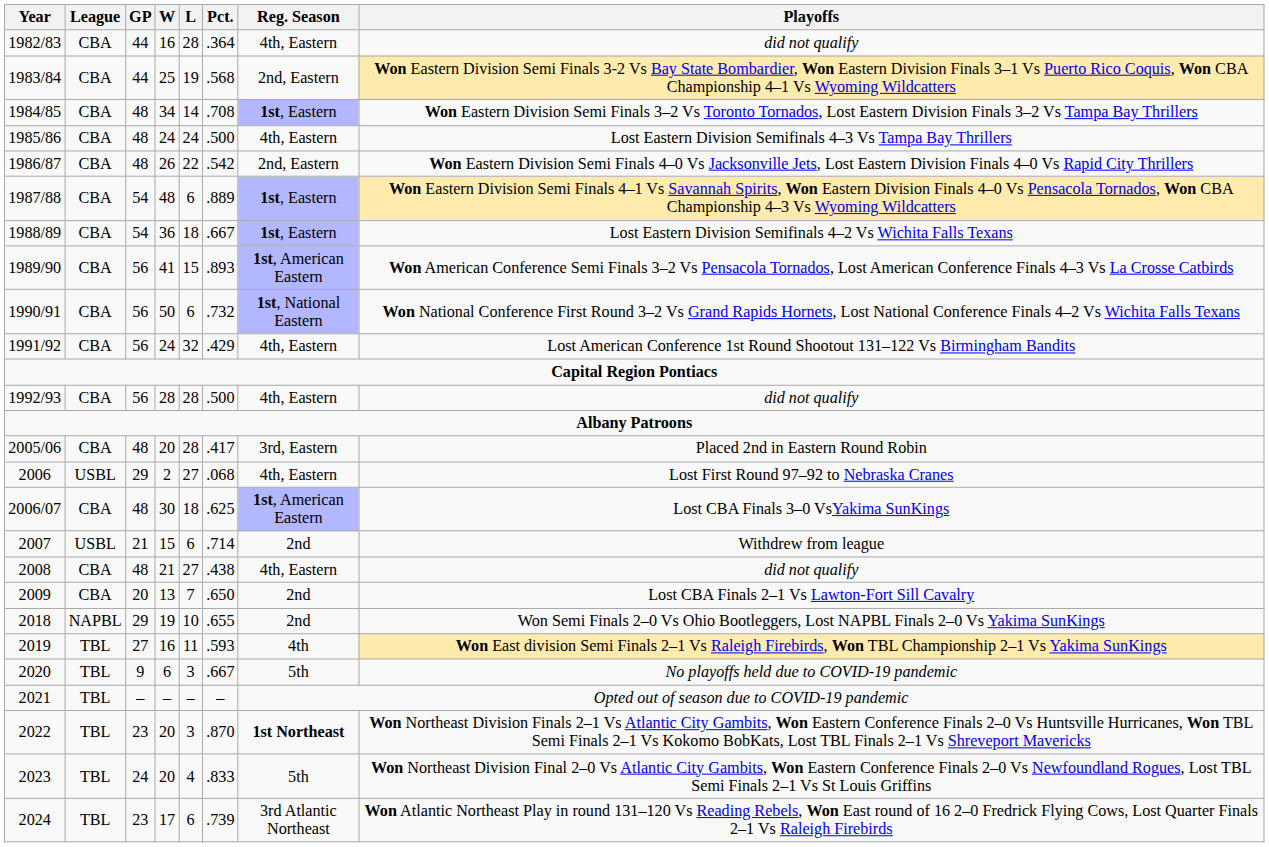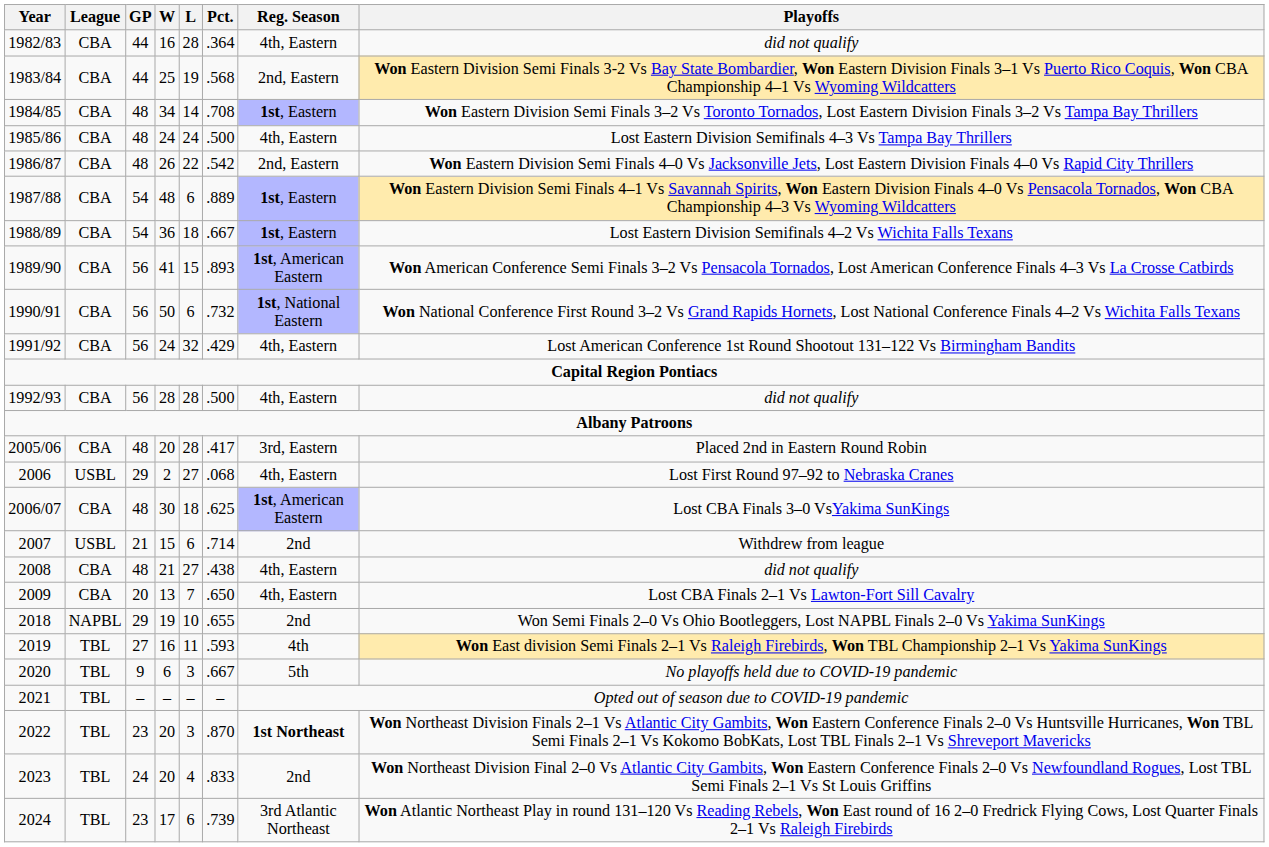2009 | Reg. Season: 2nd -> 4th, Eastern
2023 | Reg. Season: 5th -> 2nd
